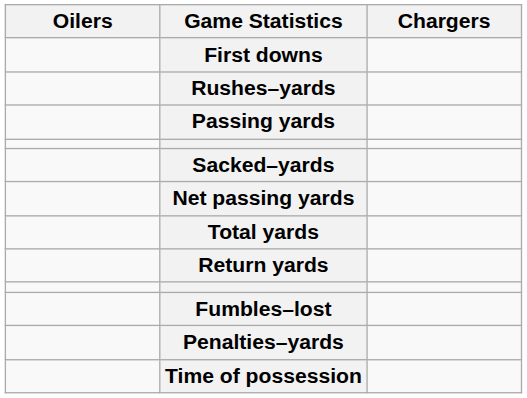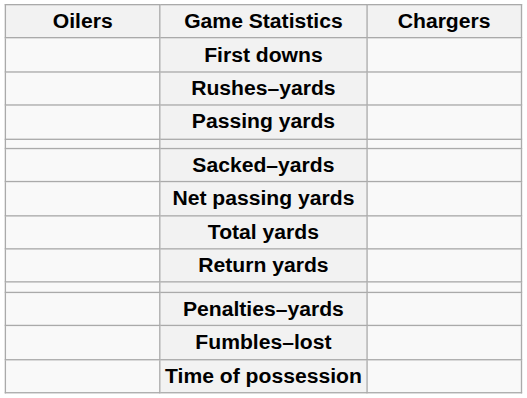rows swapped: Fumbles–lost <-> Penalties–yards
